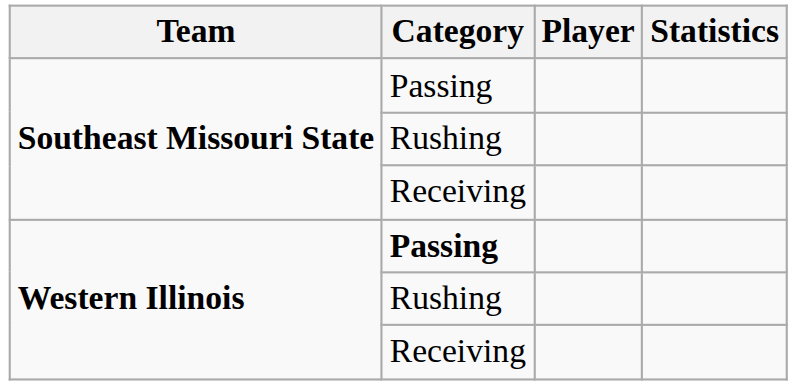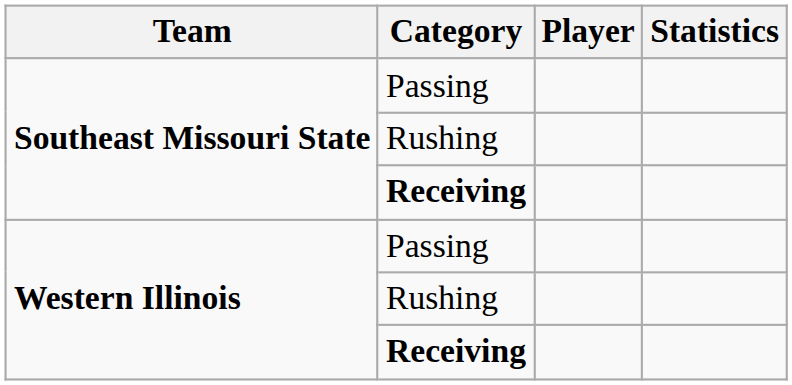Southeast Missouri State / Receiving | Category: normal -> bold
Western Illinois / Passing | Category: bold -> normal
Western Illinois / Receiving | Category: normal -> bold
